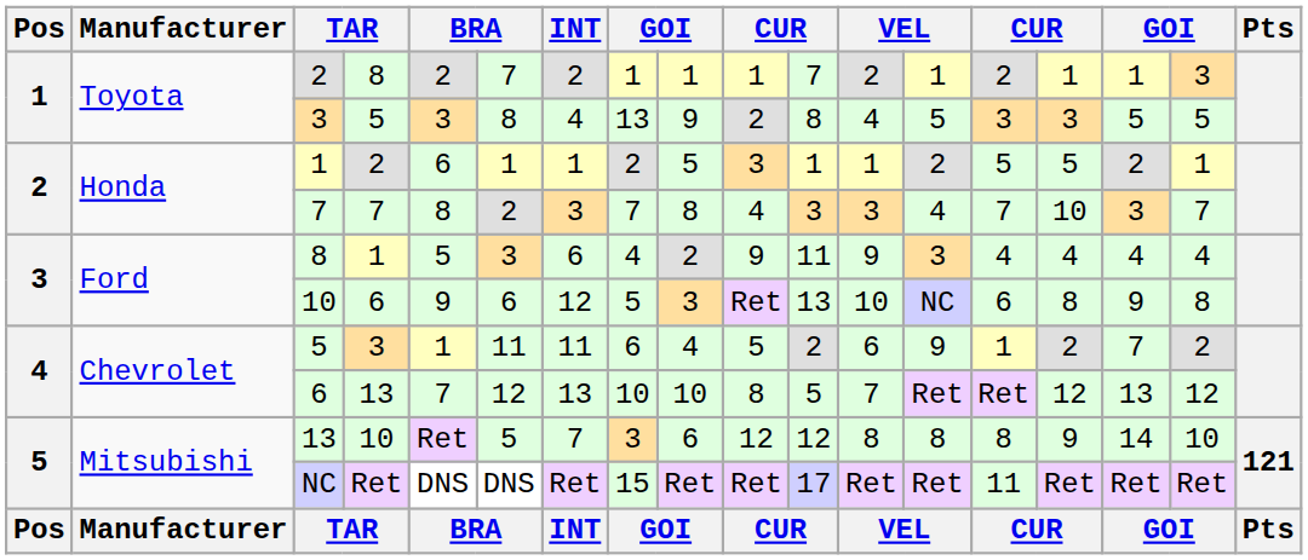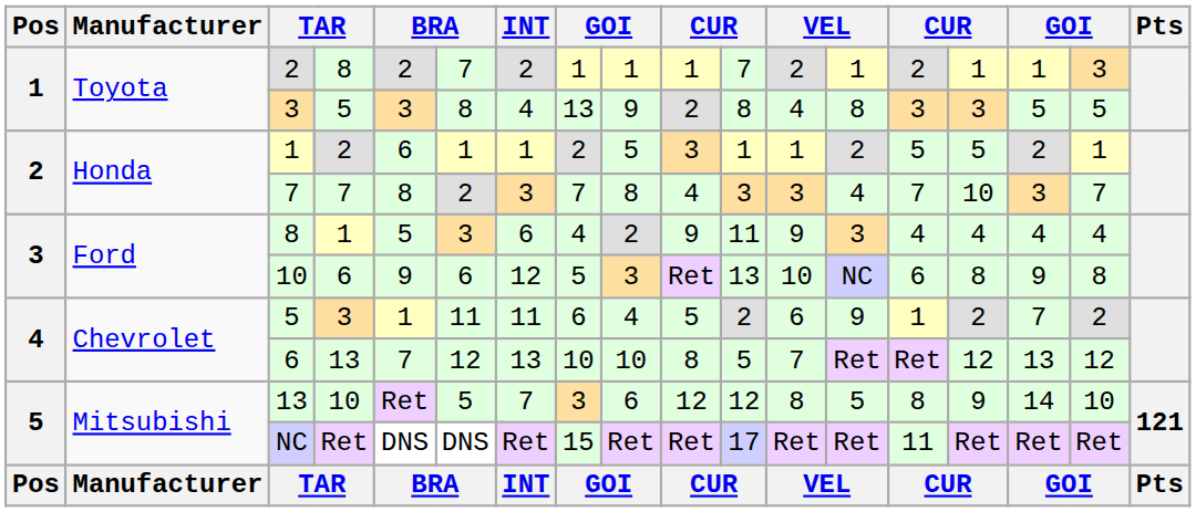row 3 | column 13: 5 -> 8
row 10 | column 13: 8 -> 5
